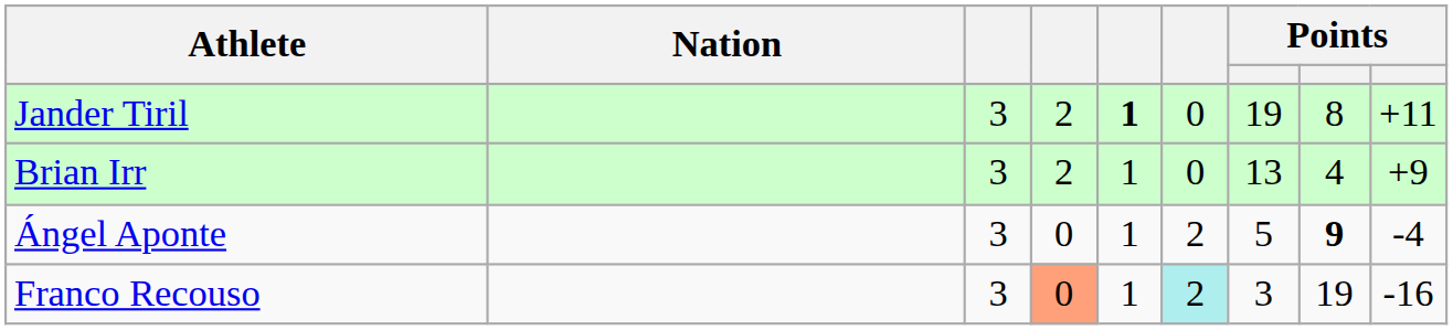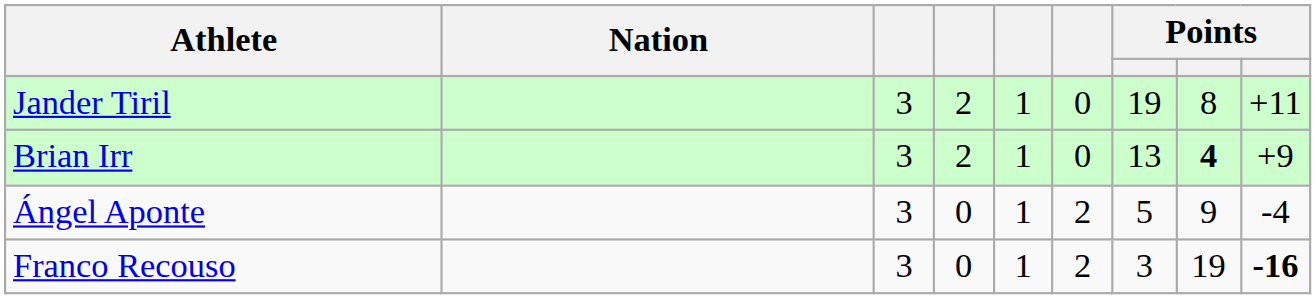Jander Tiril | column 5: bold -> normal
Brian Irr | column 8: normal -> bold
Ángel Aponte | column 8: bold -> normal
Franco Recouso | column 4: lightsalmon background -> no background
Franco Recouso | column 6: paleturquoise background -> no background
Franco Recouso | column 9: normal -> bold
